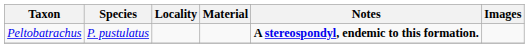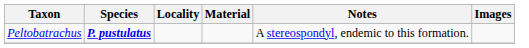Peltobatrachus | Species: normal -> bold
Peltobatrachus | Notes: bold -> normal
